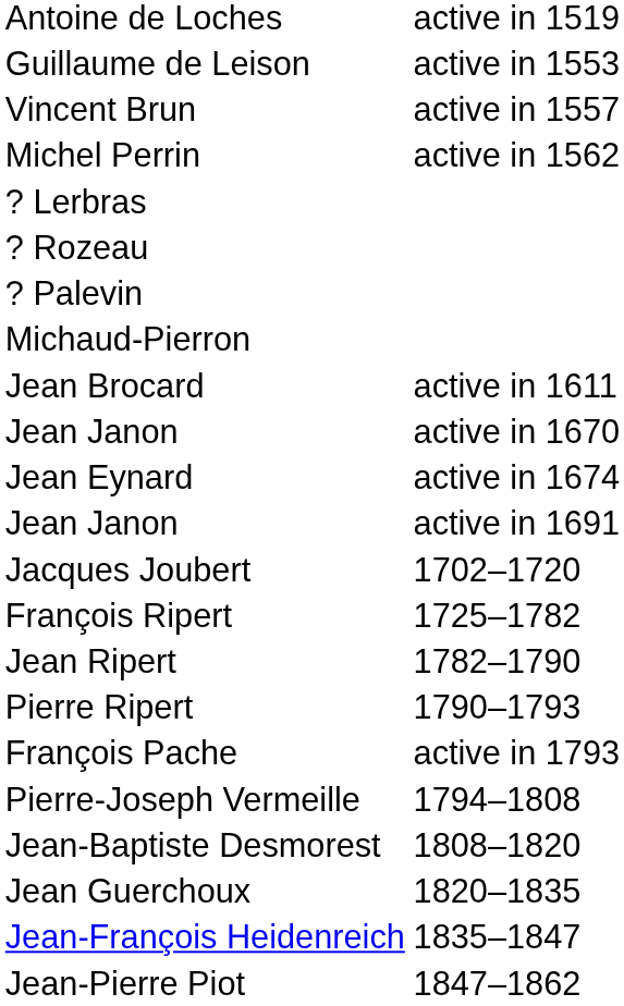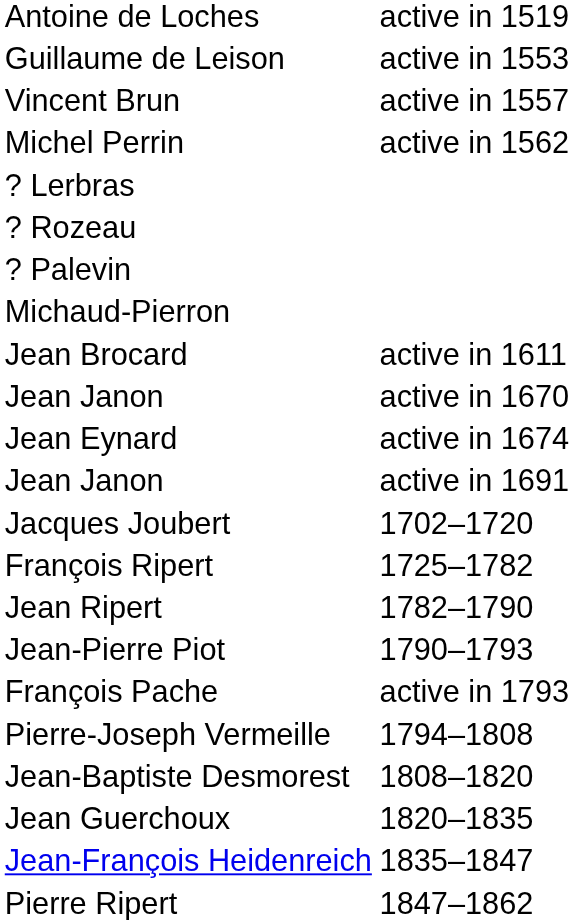row 16 | column 1: Pierre Ripert -> Jean-Pierre Piot
row 22 | column 1: Jean-Pierre Piot -> Pierre Ripert
